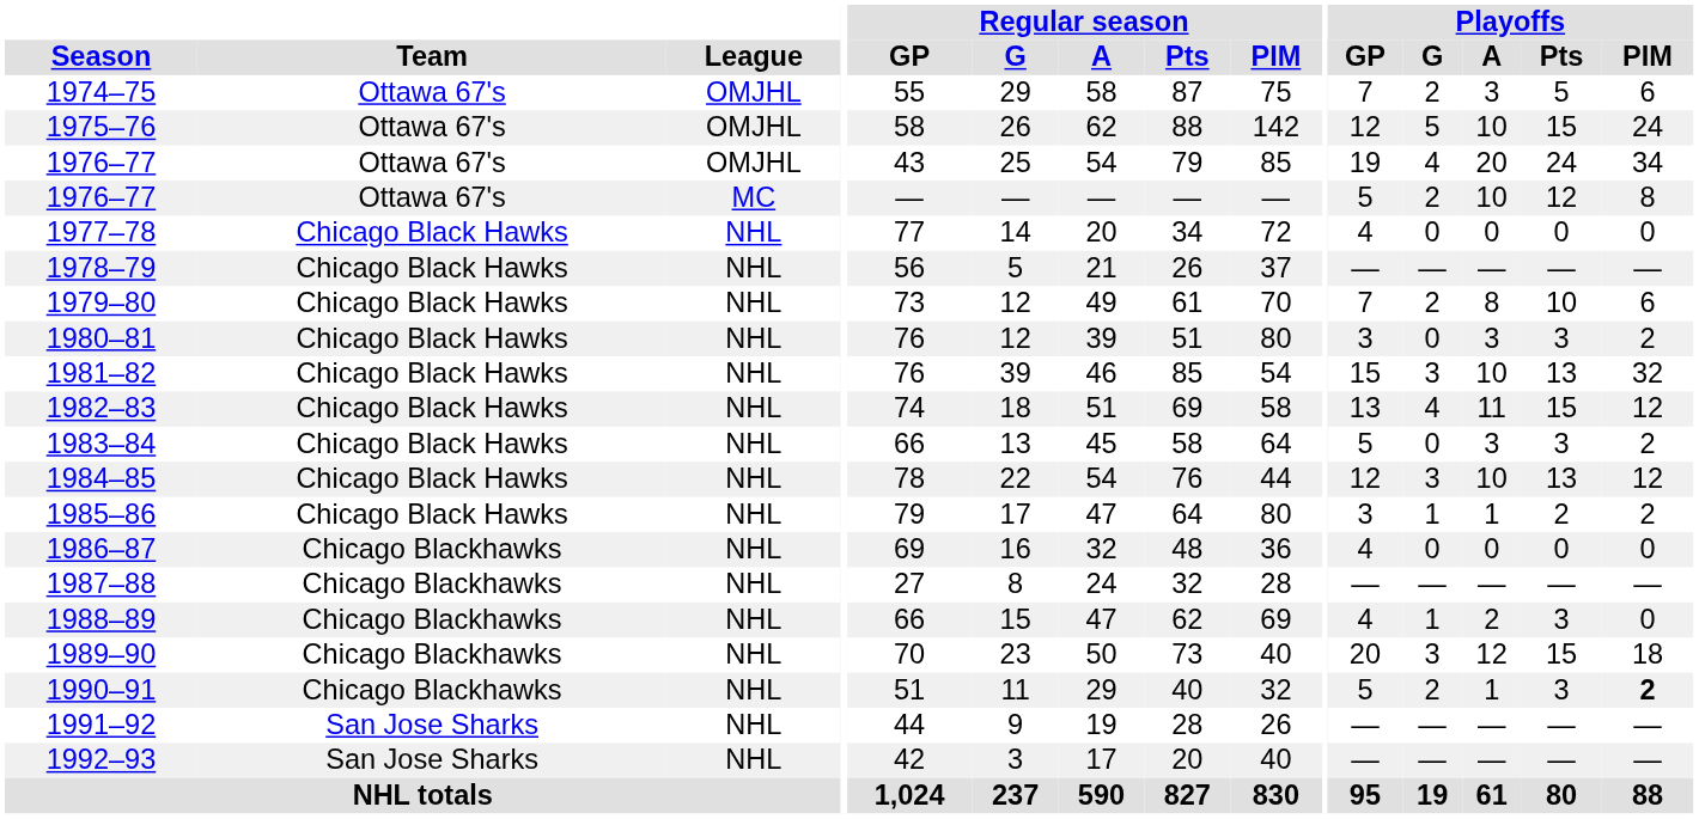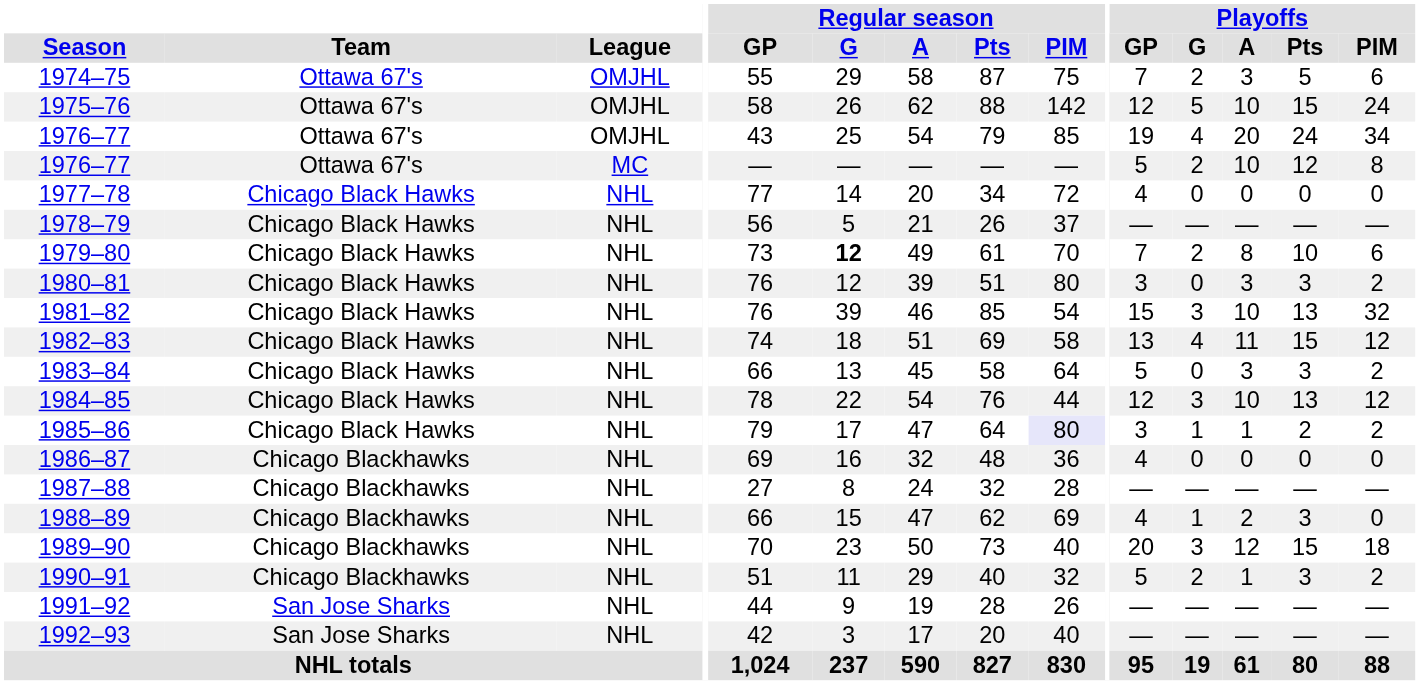1979–80 | Regular season / G: normal -> bold
1985–86 | Regular season / PIM: no background -> lavender background
1990–91 | Playoffs / PIM: bold -> normal
